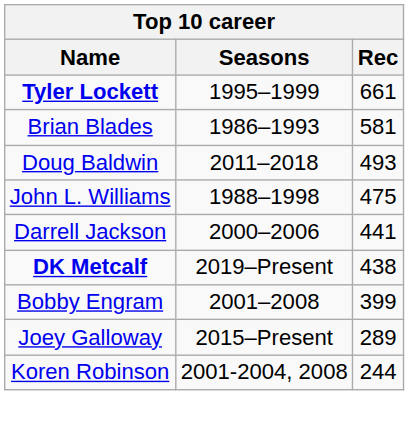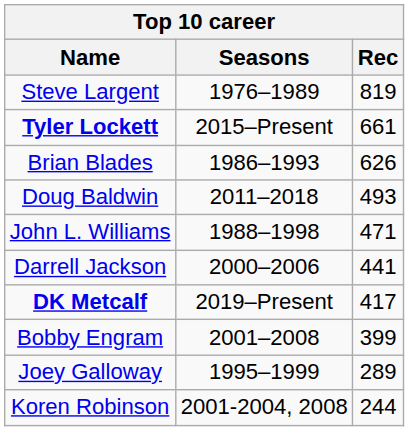+ row: Steve Largent | 1976–1989 | 819
Tyler Lockett | Seasons: 1995–1999 -> 2015–Present
Brian Blades | Rec: 581 -> 626
John L. Williams | Rec: 475 -> 471
DK Metcalf | Rec: 438 -> 417
Joey Galloway | Seasons: 2015–Present -> 1995–1999
